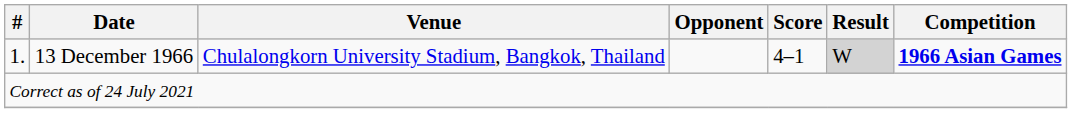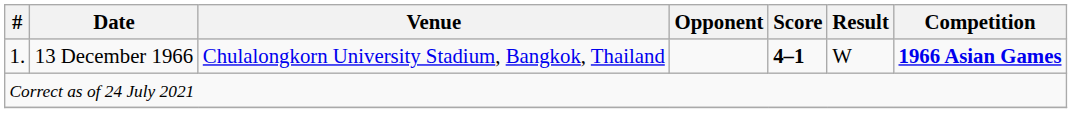1. | Score: normal -> bold
1. | Result: lightgrey background -> no background
